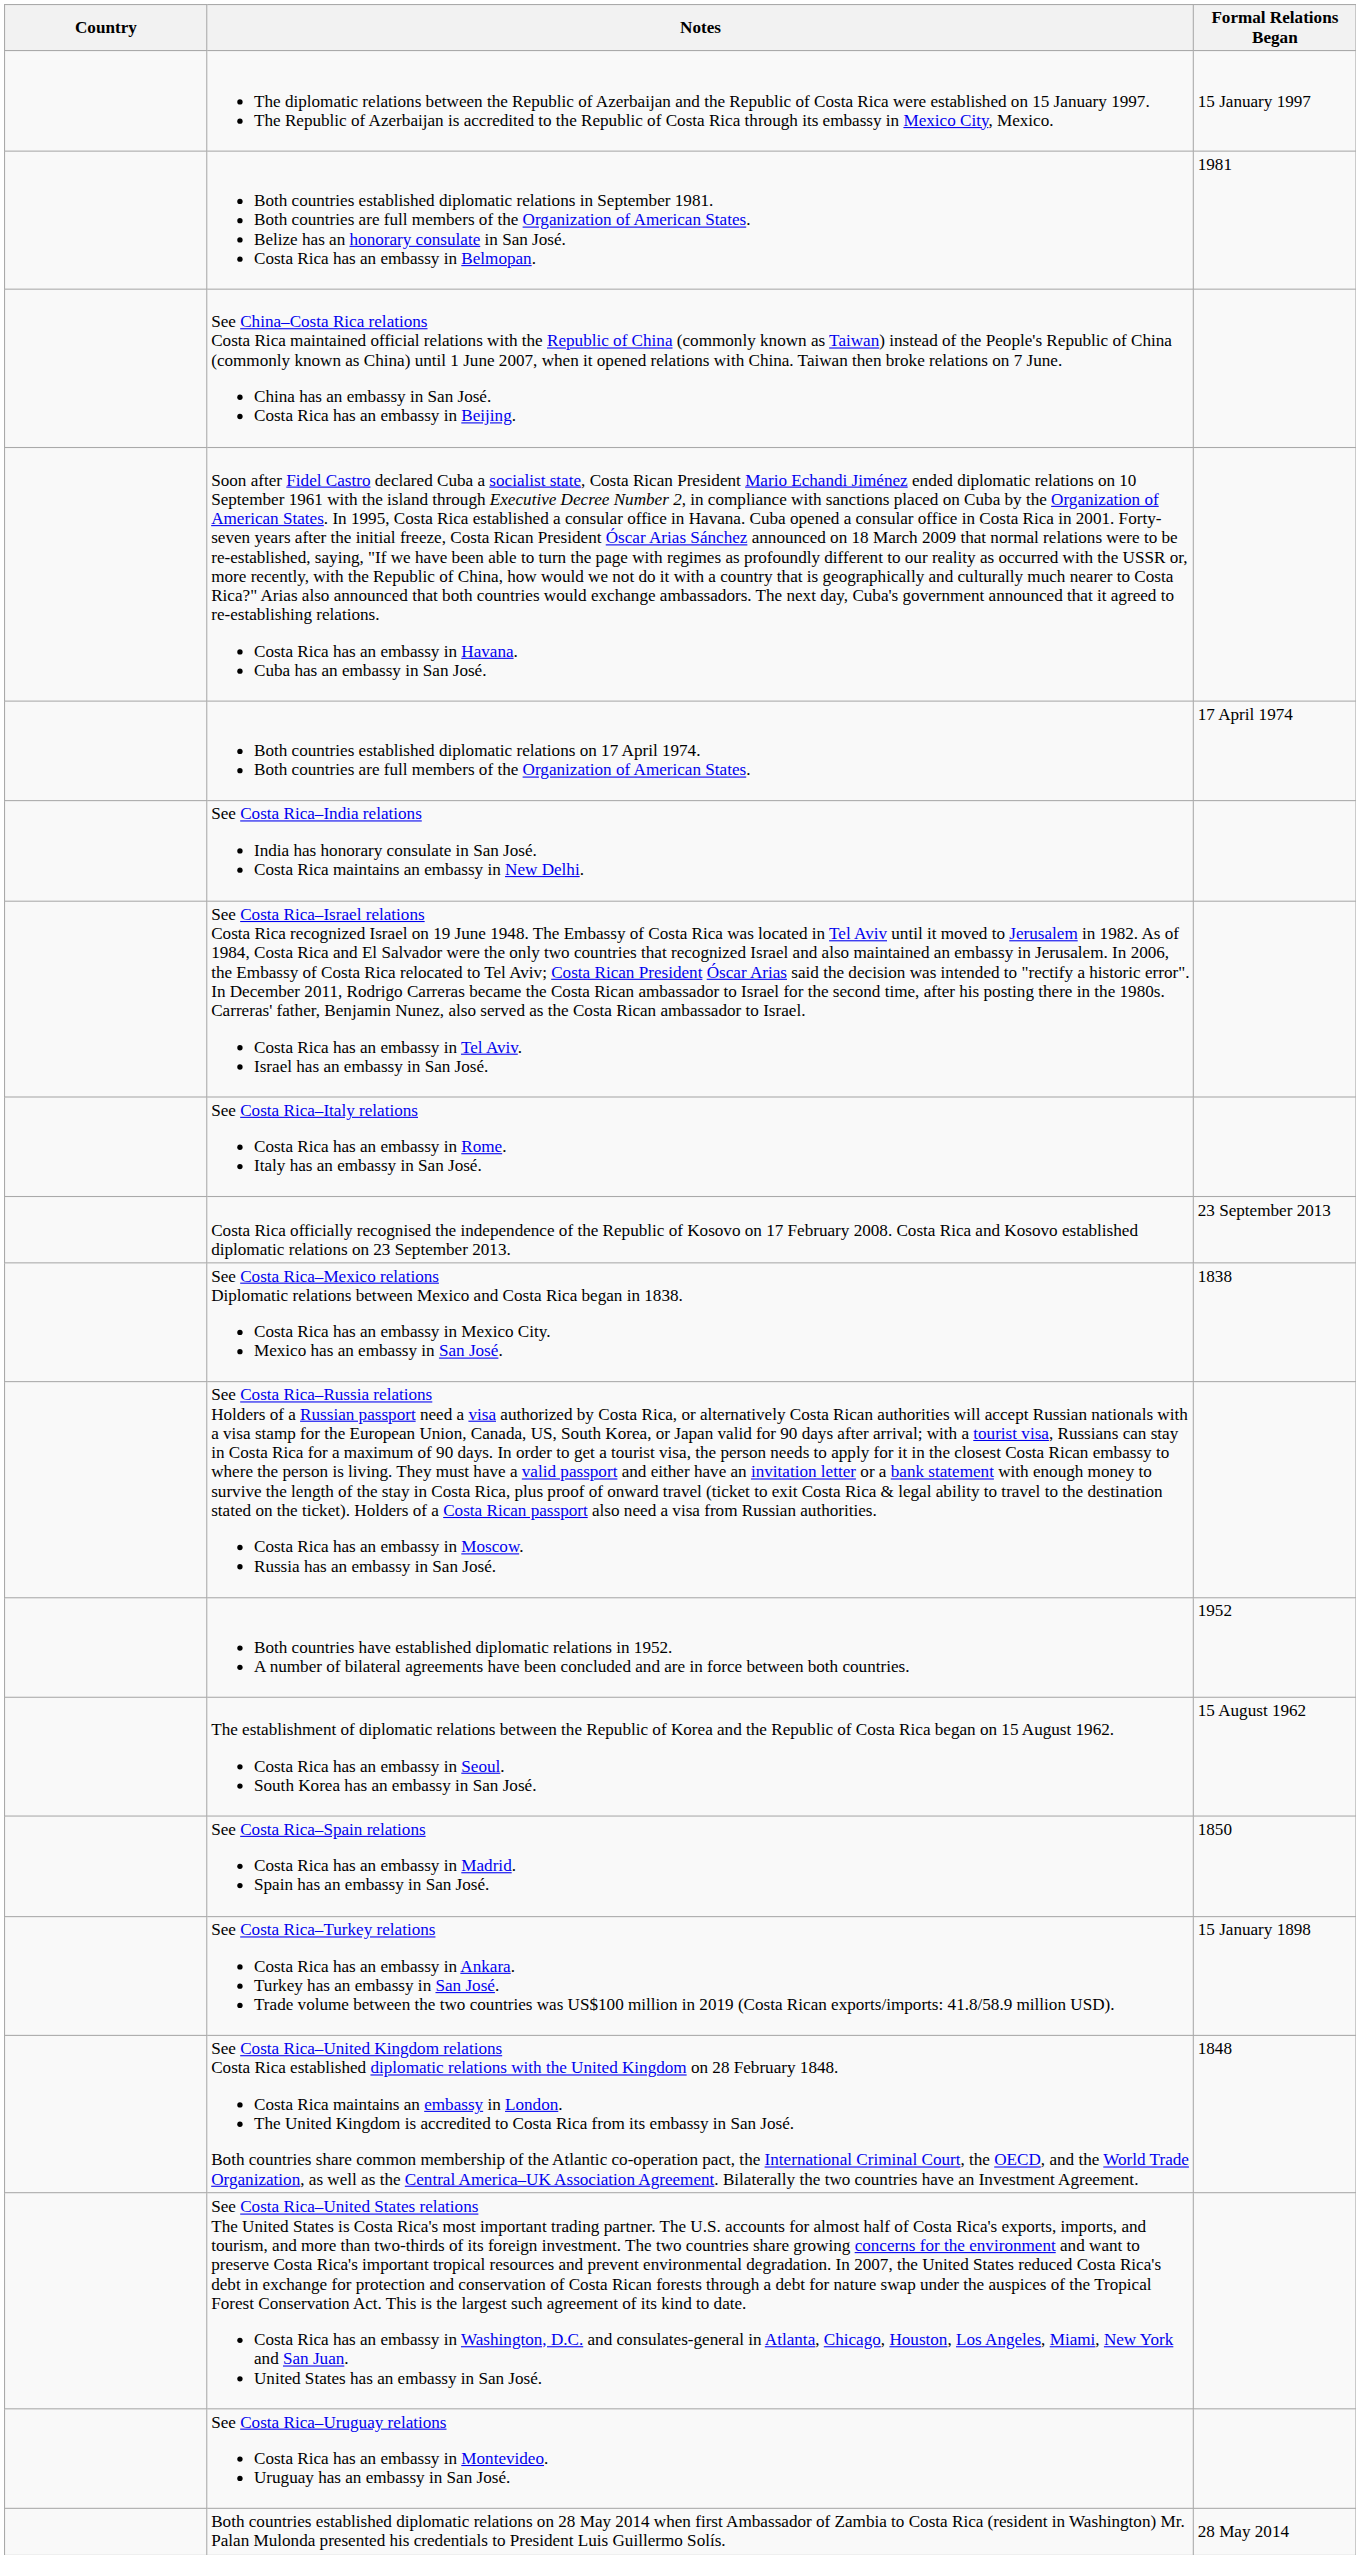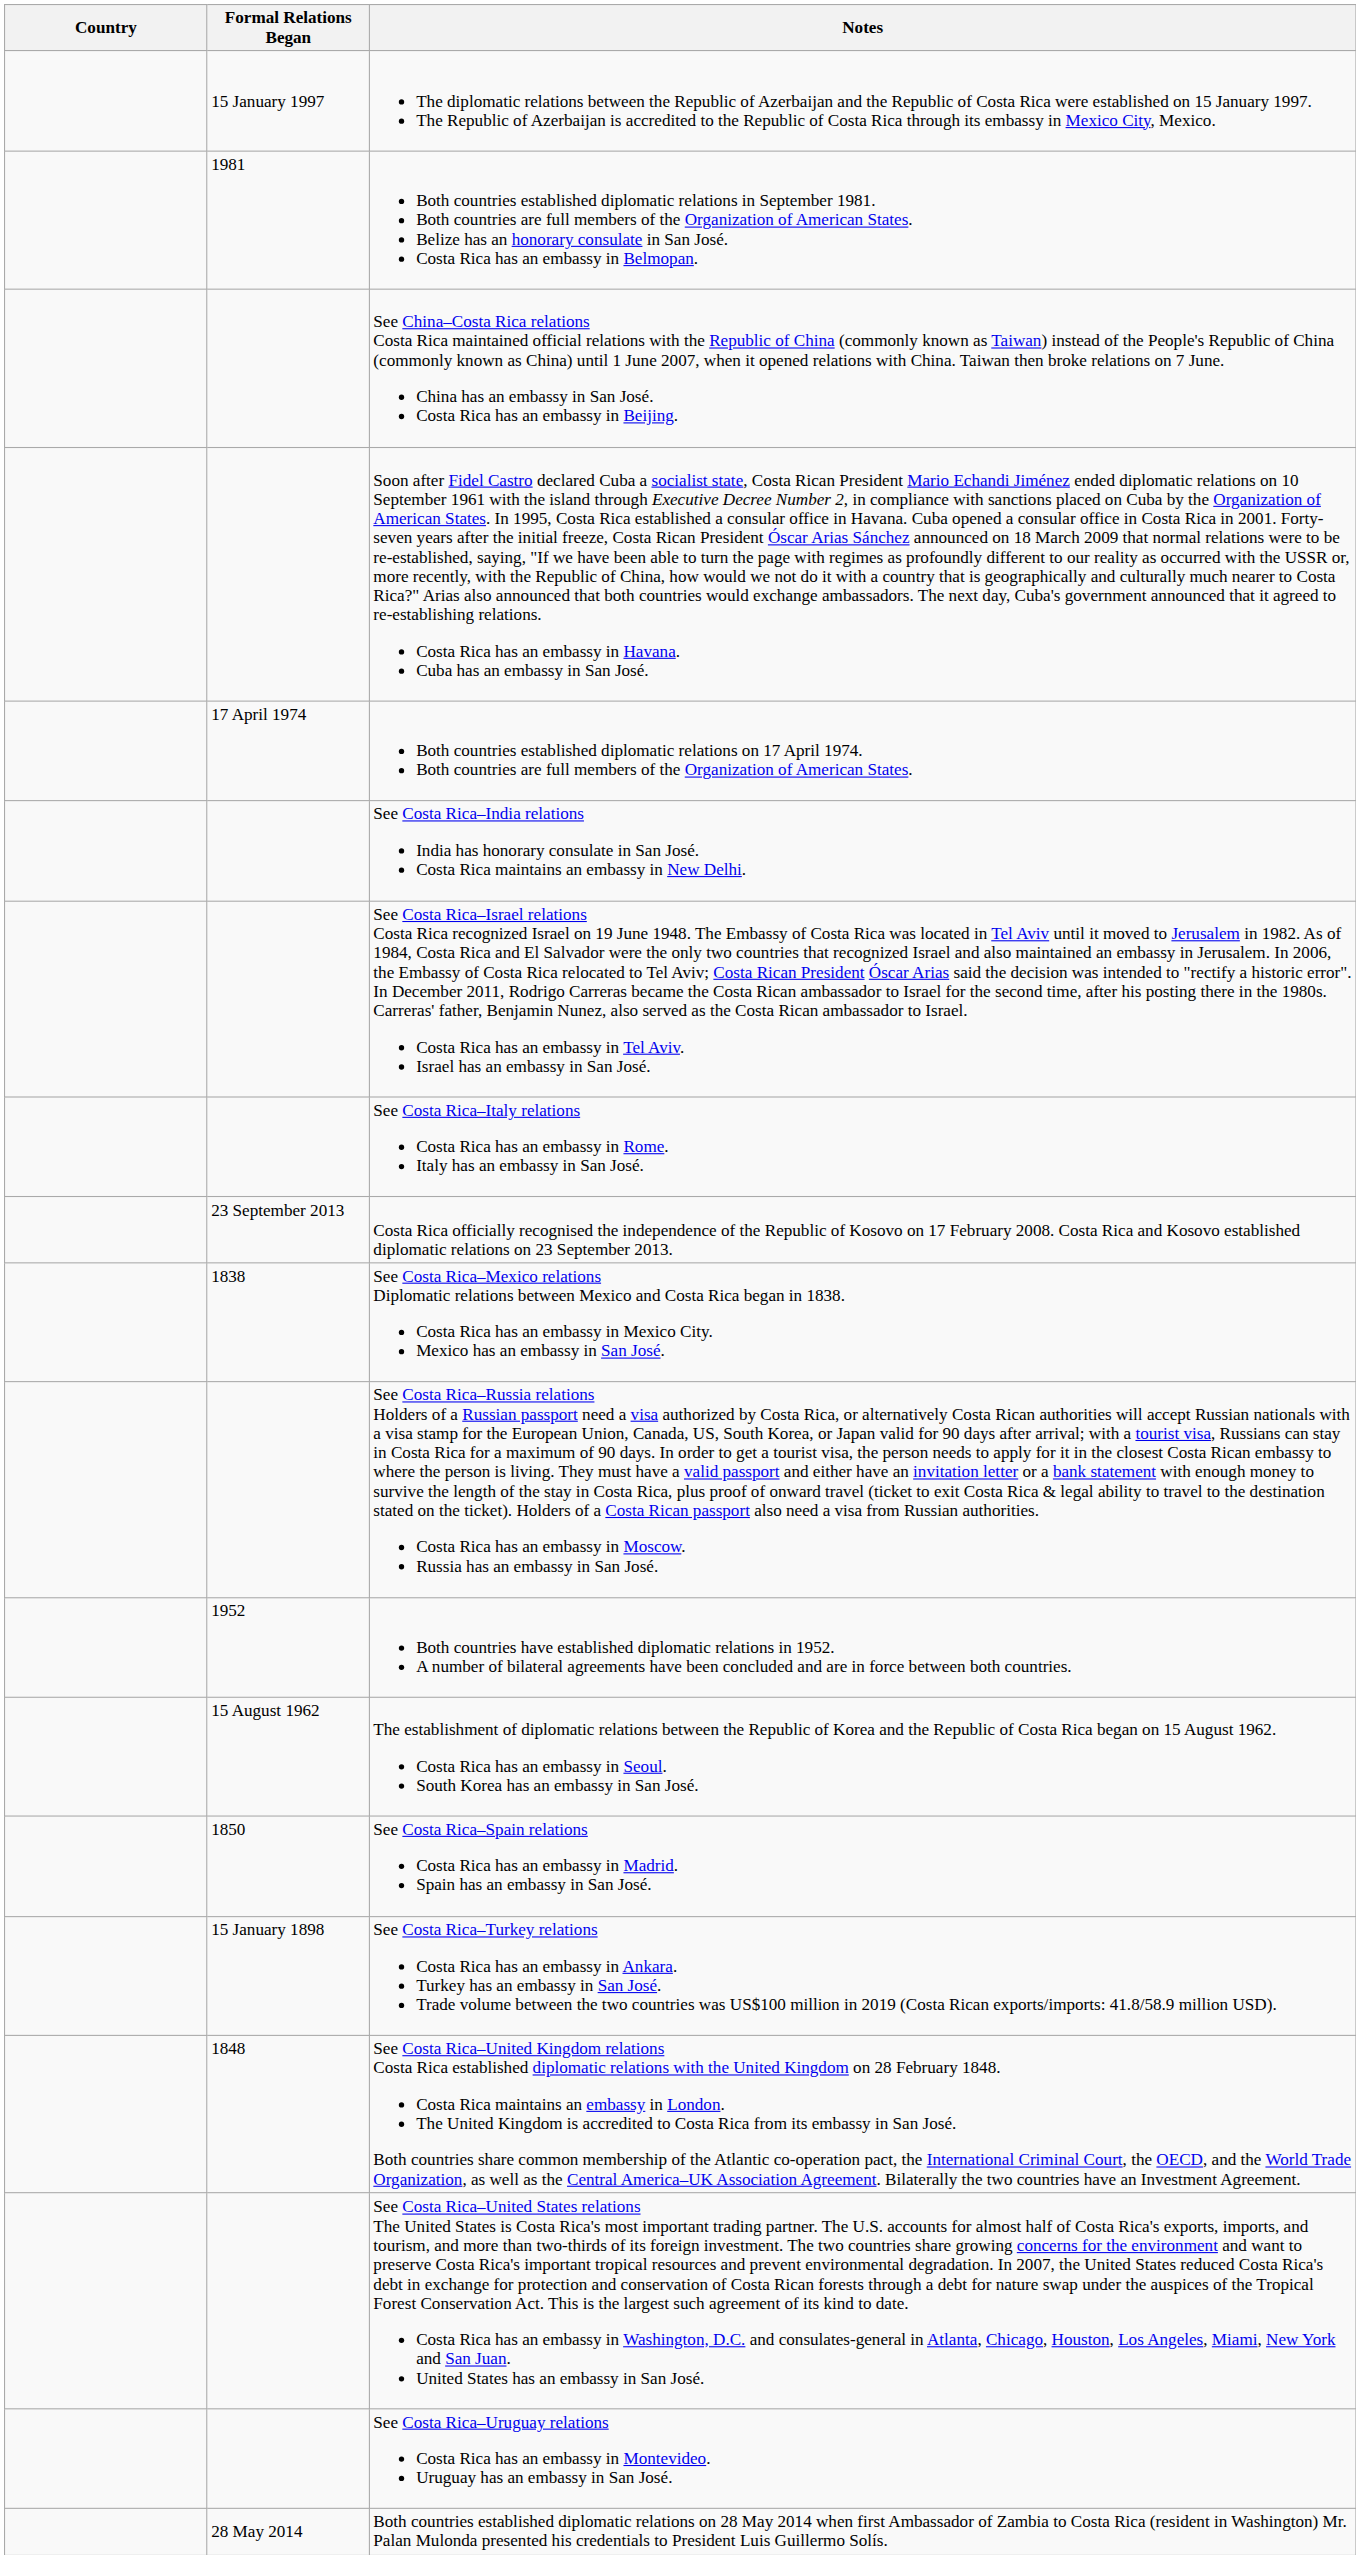columns swapped: Formal Relations Began <-> Notes
